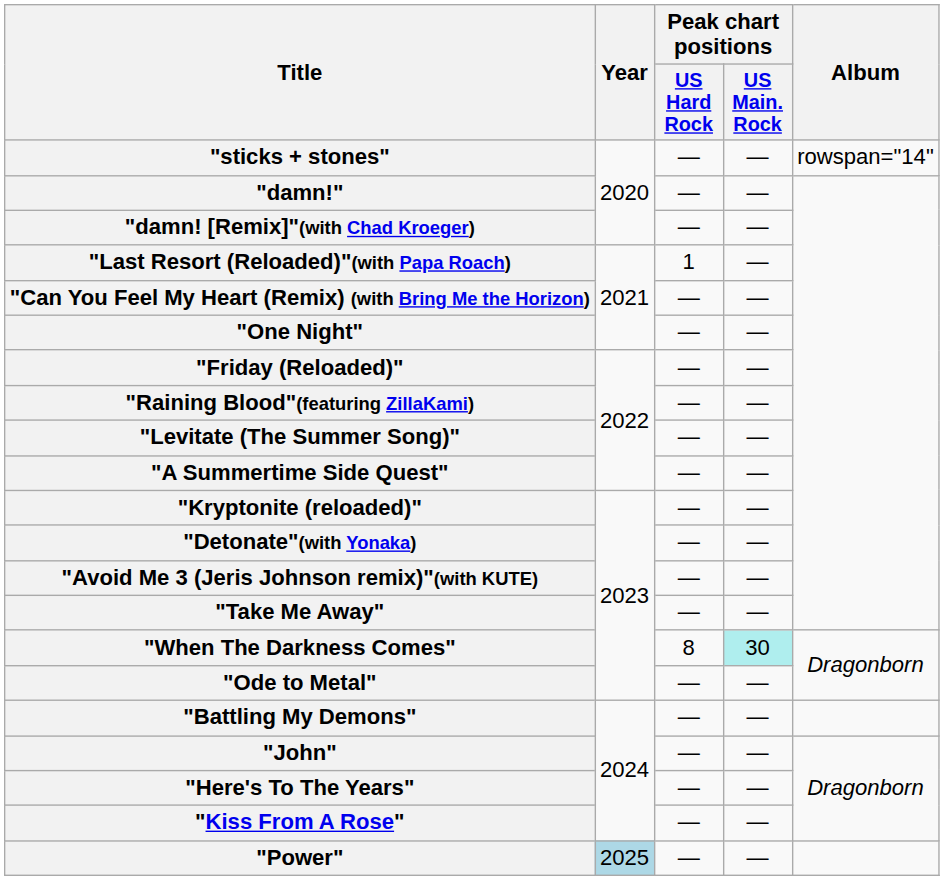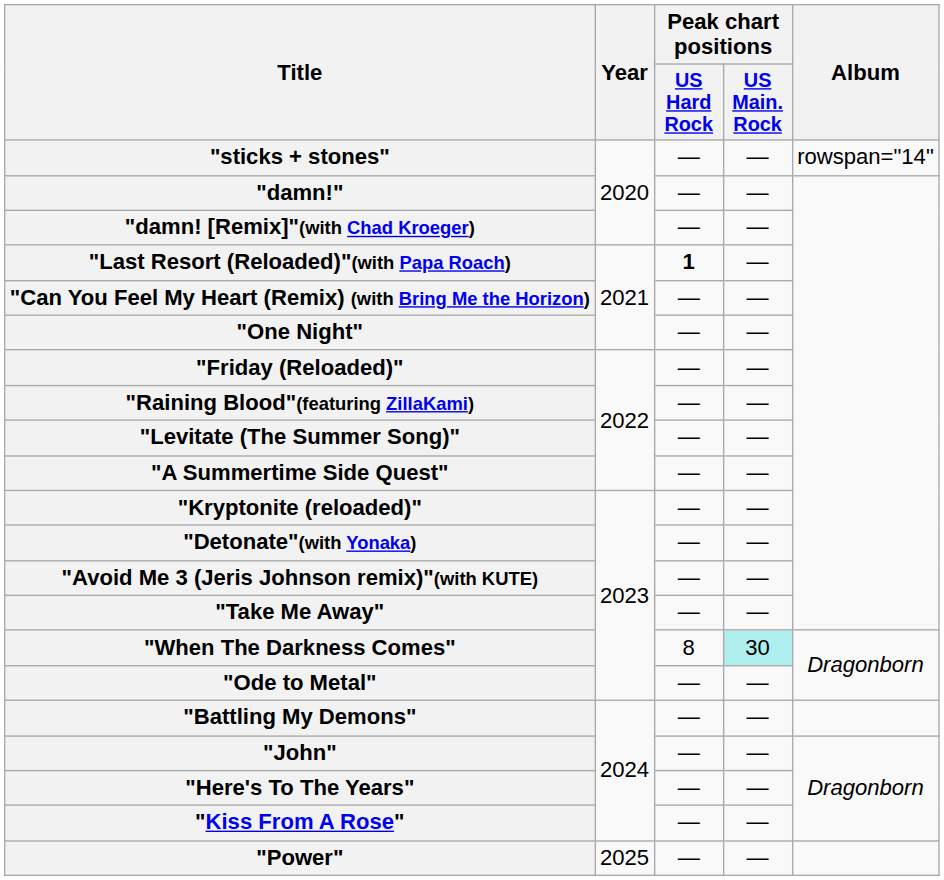"Last Resort (Reloaded)"(with Papa Roach) | Peak chart positions / US Hard Rock: normal -> bold
"Power" | Year: lightblue background -> no background
